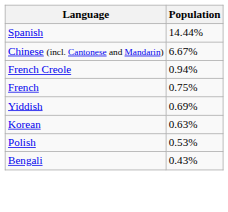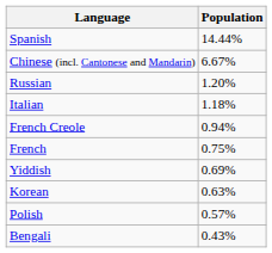+ row: Russian | 1.20%
+ row: Italian | 1.18%
Polish | Population: 0.53% -> 0.57%
